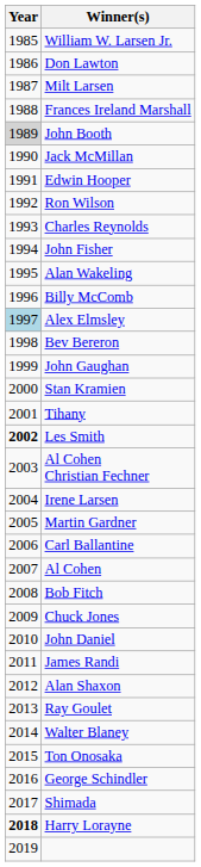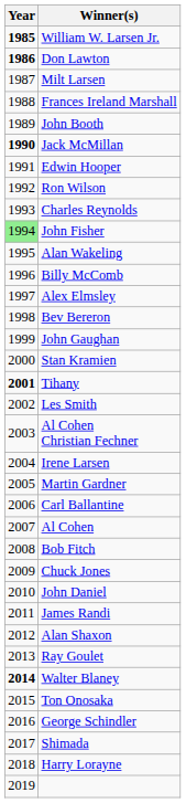William W. Larsen Jr. | Year: normal -> bold
Don Lawton | Year: normal -> bold
John Booth | Year: lightgrey background -> no background
Jack McMillan | Year: normal -> bold
John Fisher | Year: no background -> lightgreen background
Alex Elmsley | Year: lightblue background -> no background
Tihany | Year: normal -> bold
Les Smith | Year: bold -> normal
Walter Blaney | Year: normal -> bold
Harry Lorayne | Year: bold -> normal
